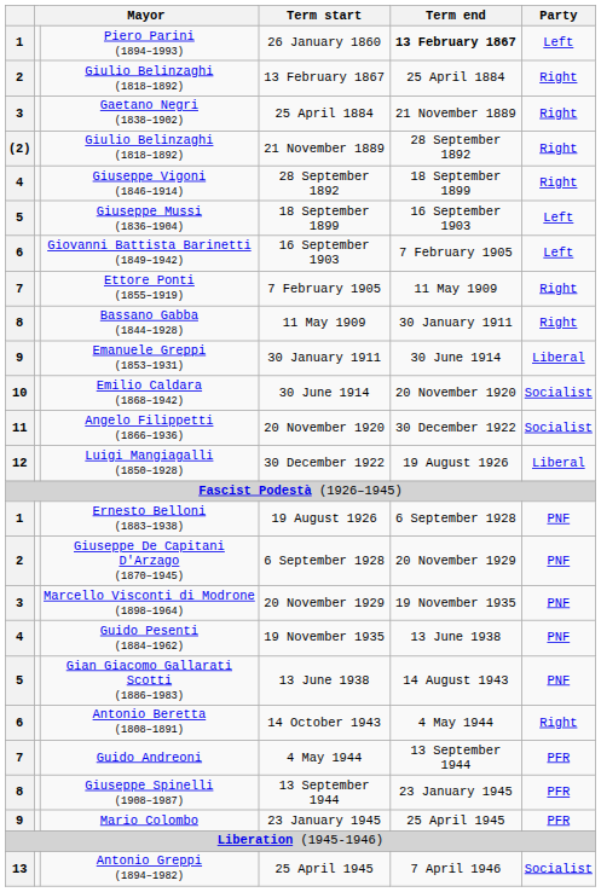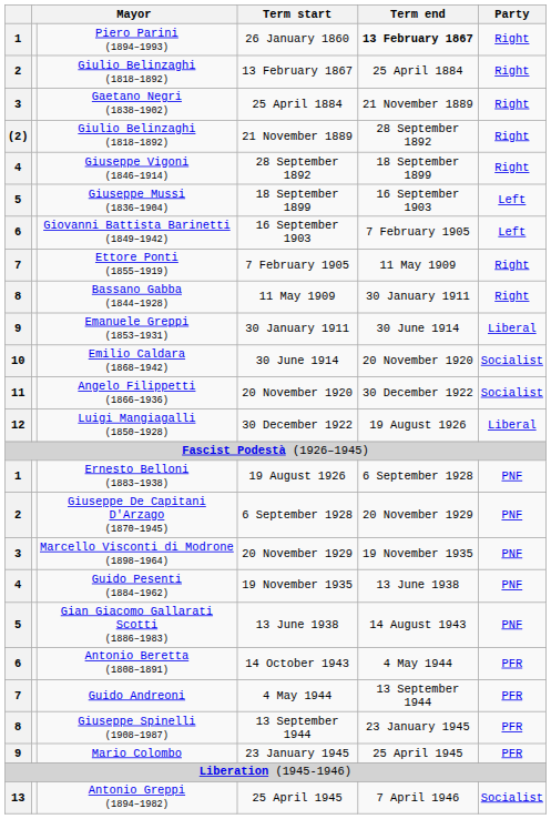26 January 1860 | Party: Left -> Right
14 October 1943 | Party: Right -> PFR
